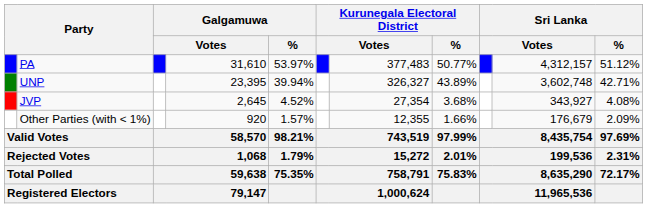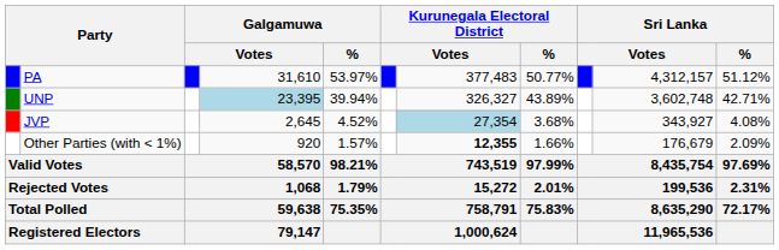UNP | column 4: no background -> lightblue background
JVP | column 7: no background -> lightblue background
Other Parties (with < 1%) | column 7: normal -> bold
